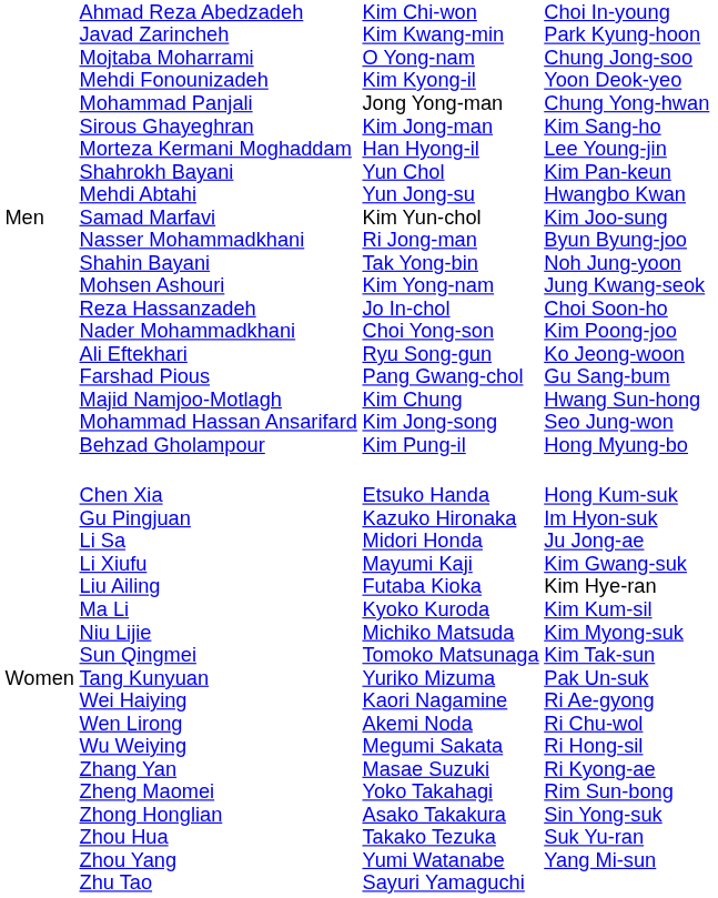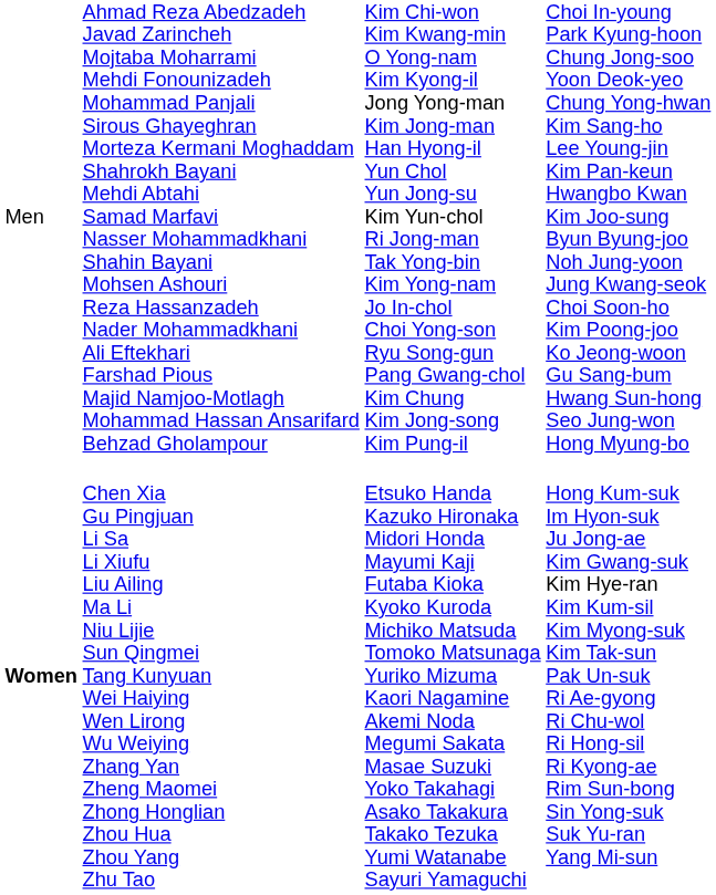Women | column 1: normal -> bold
